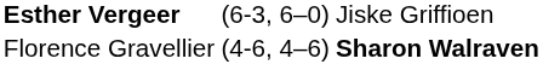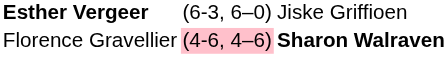Florence Gravellier | column 2: no background -> pink background
